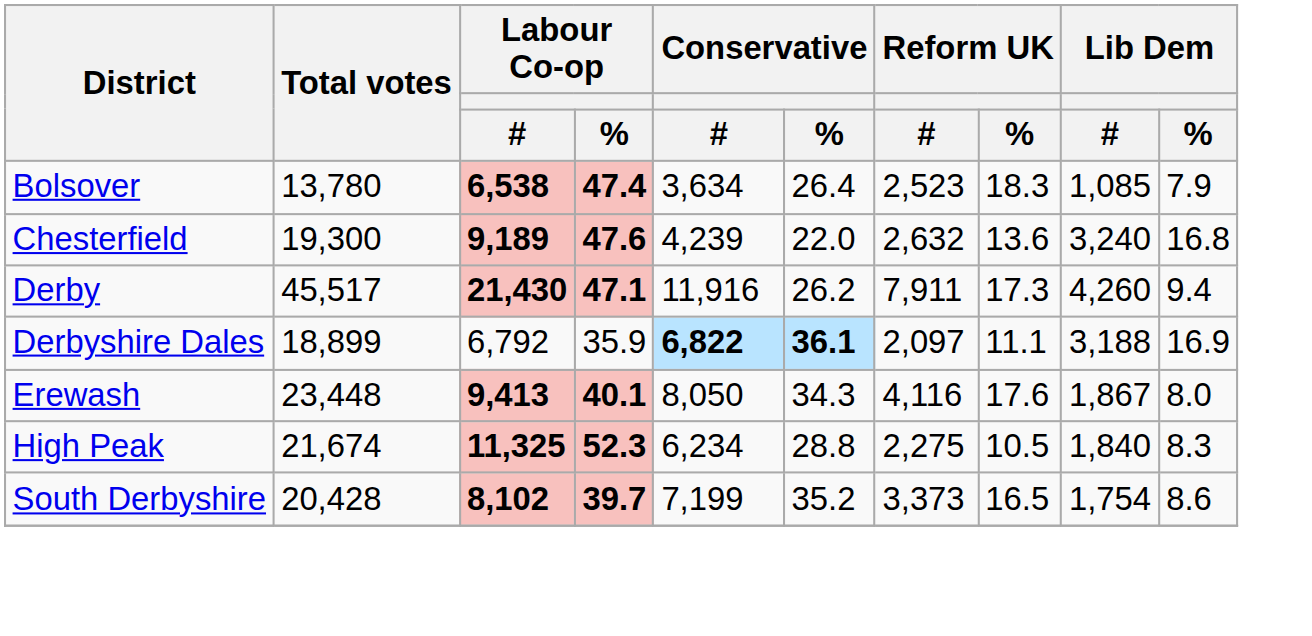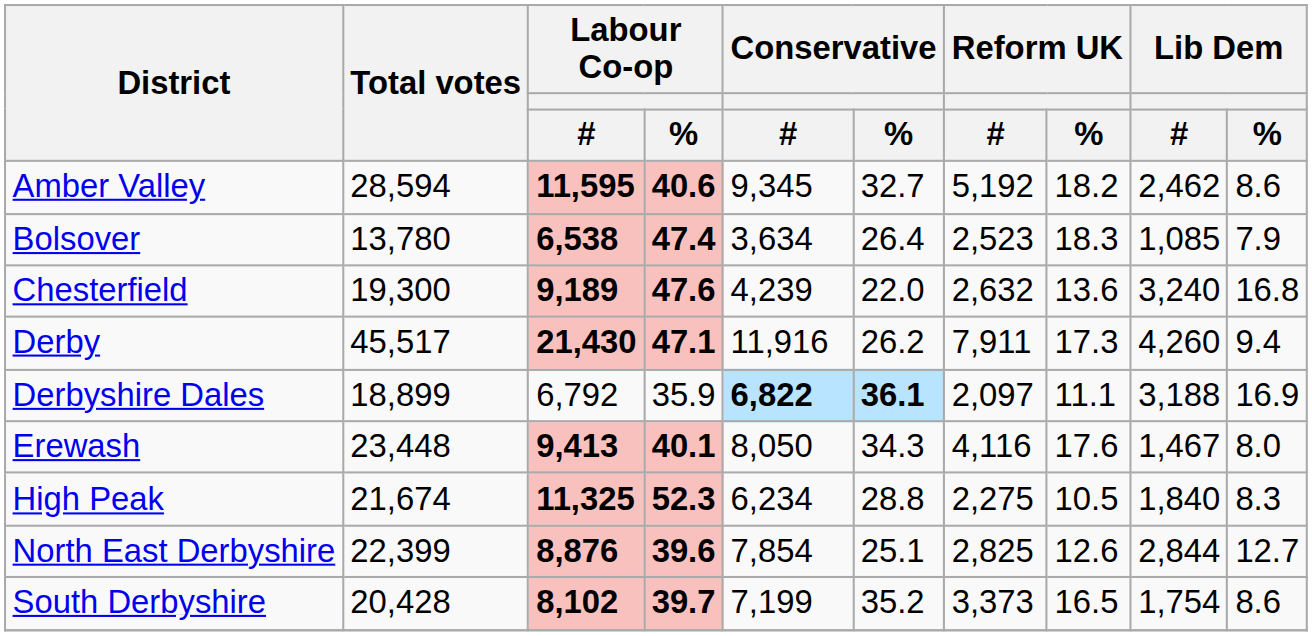+ row: Amber Valley | 28,594 | 11,595 | 40.6 | 9,345 | 32.7 | 5,192 | 18.2 | 2,462 | 8.6
Erewash | Lib Dem / #: 1,867 -> 1,467
+ row: North East Derbyshire | 22,399 | 8,876 | 39.6 | 7,854 | 25.1 | 2,825 | 12.6 | 2,844 | 12.7
